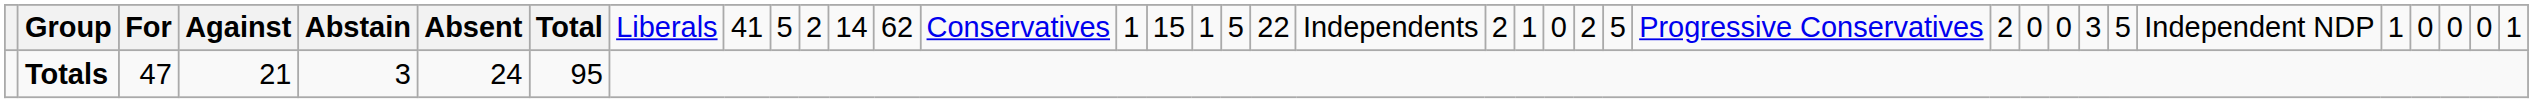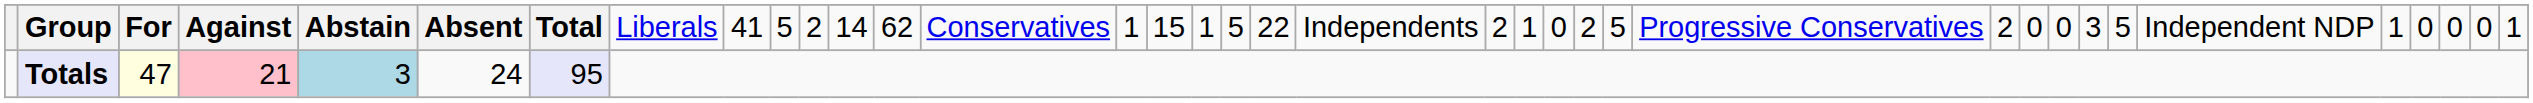row 2 | column 2: no background -> lavender background
row 2 | column 3: no background -> lightyellow background
row 2 | column 4: no background -> pink background
row 2 | column 5: no background -> lightblue background
row 2 | column 7: no background -> lavender background
